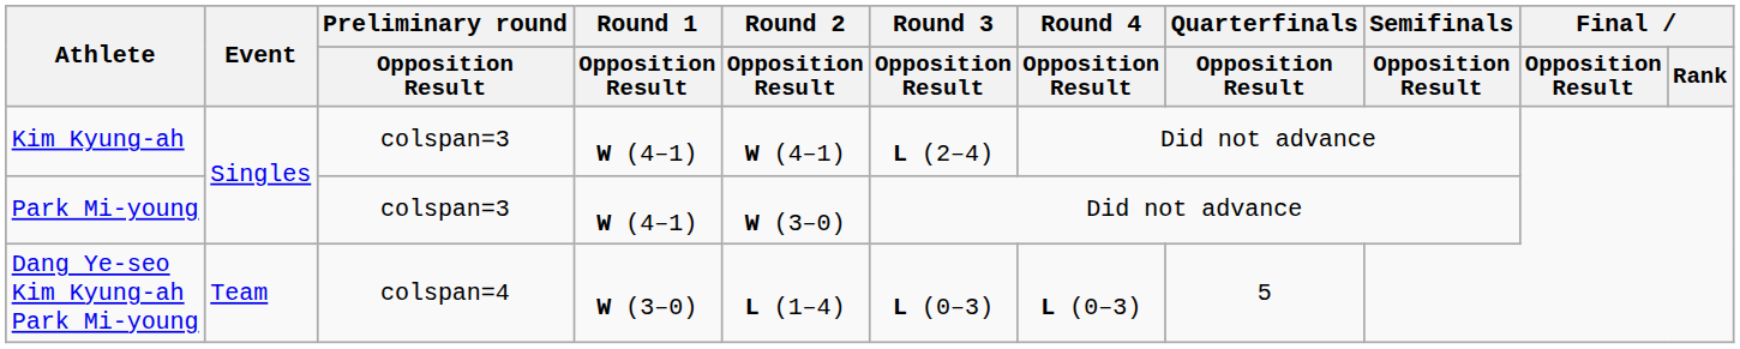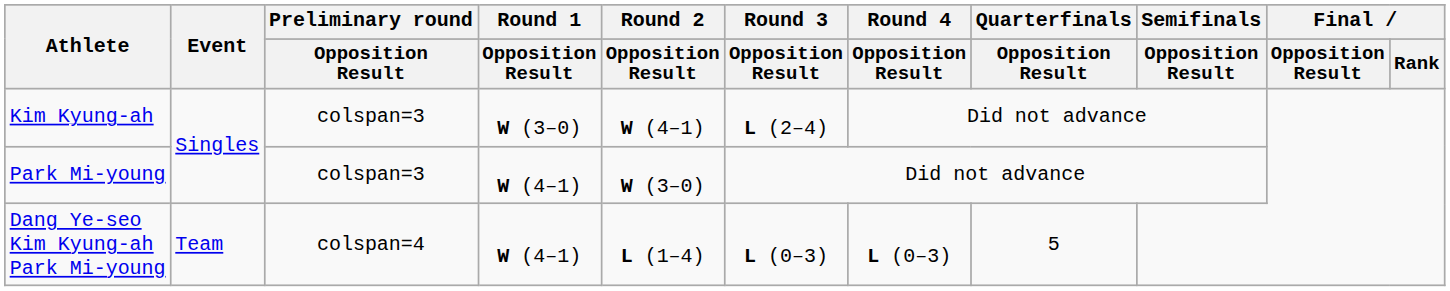Kim Kyung-ah | Round 1 / Opposition Result: W (4–1) -> W (3–0)
Dang Ye-seo Kim Kyung-ah Park Mi-young | Round 1 / Opposition Result: W (3–0) -> W (4–1)
